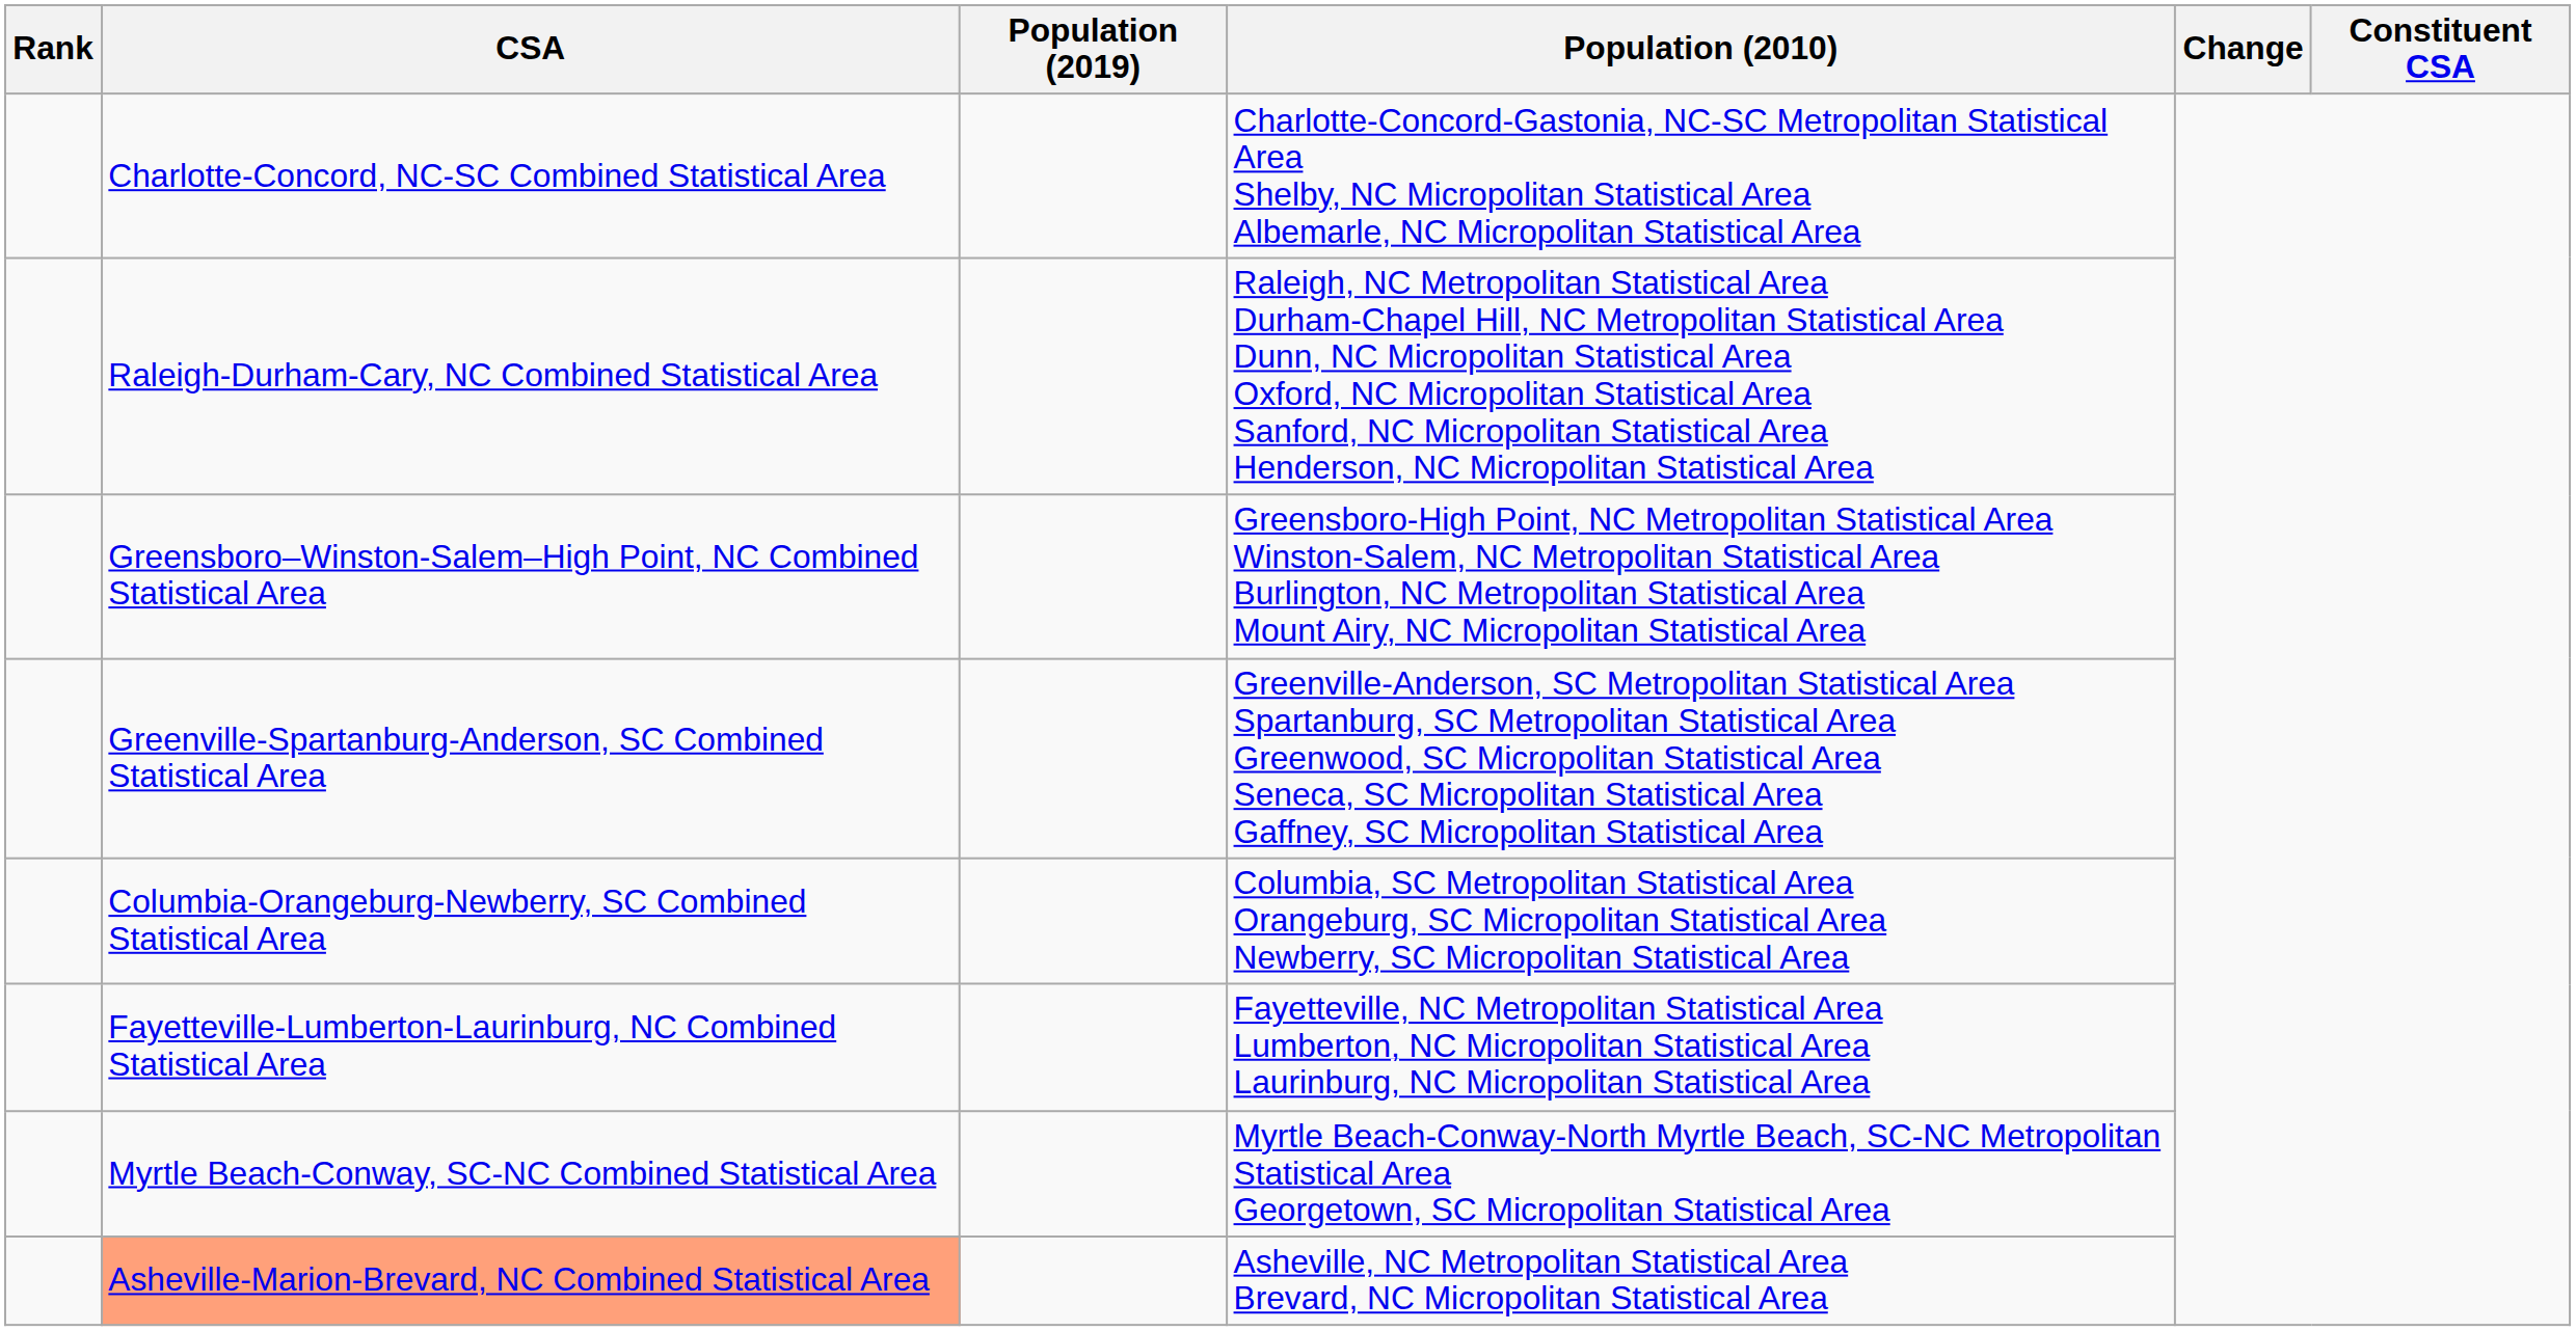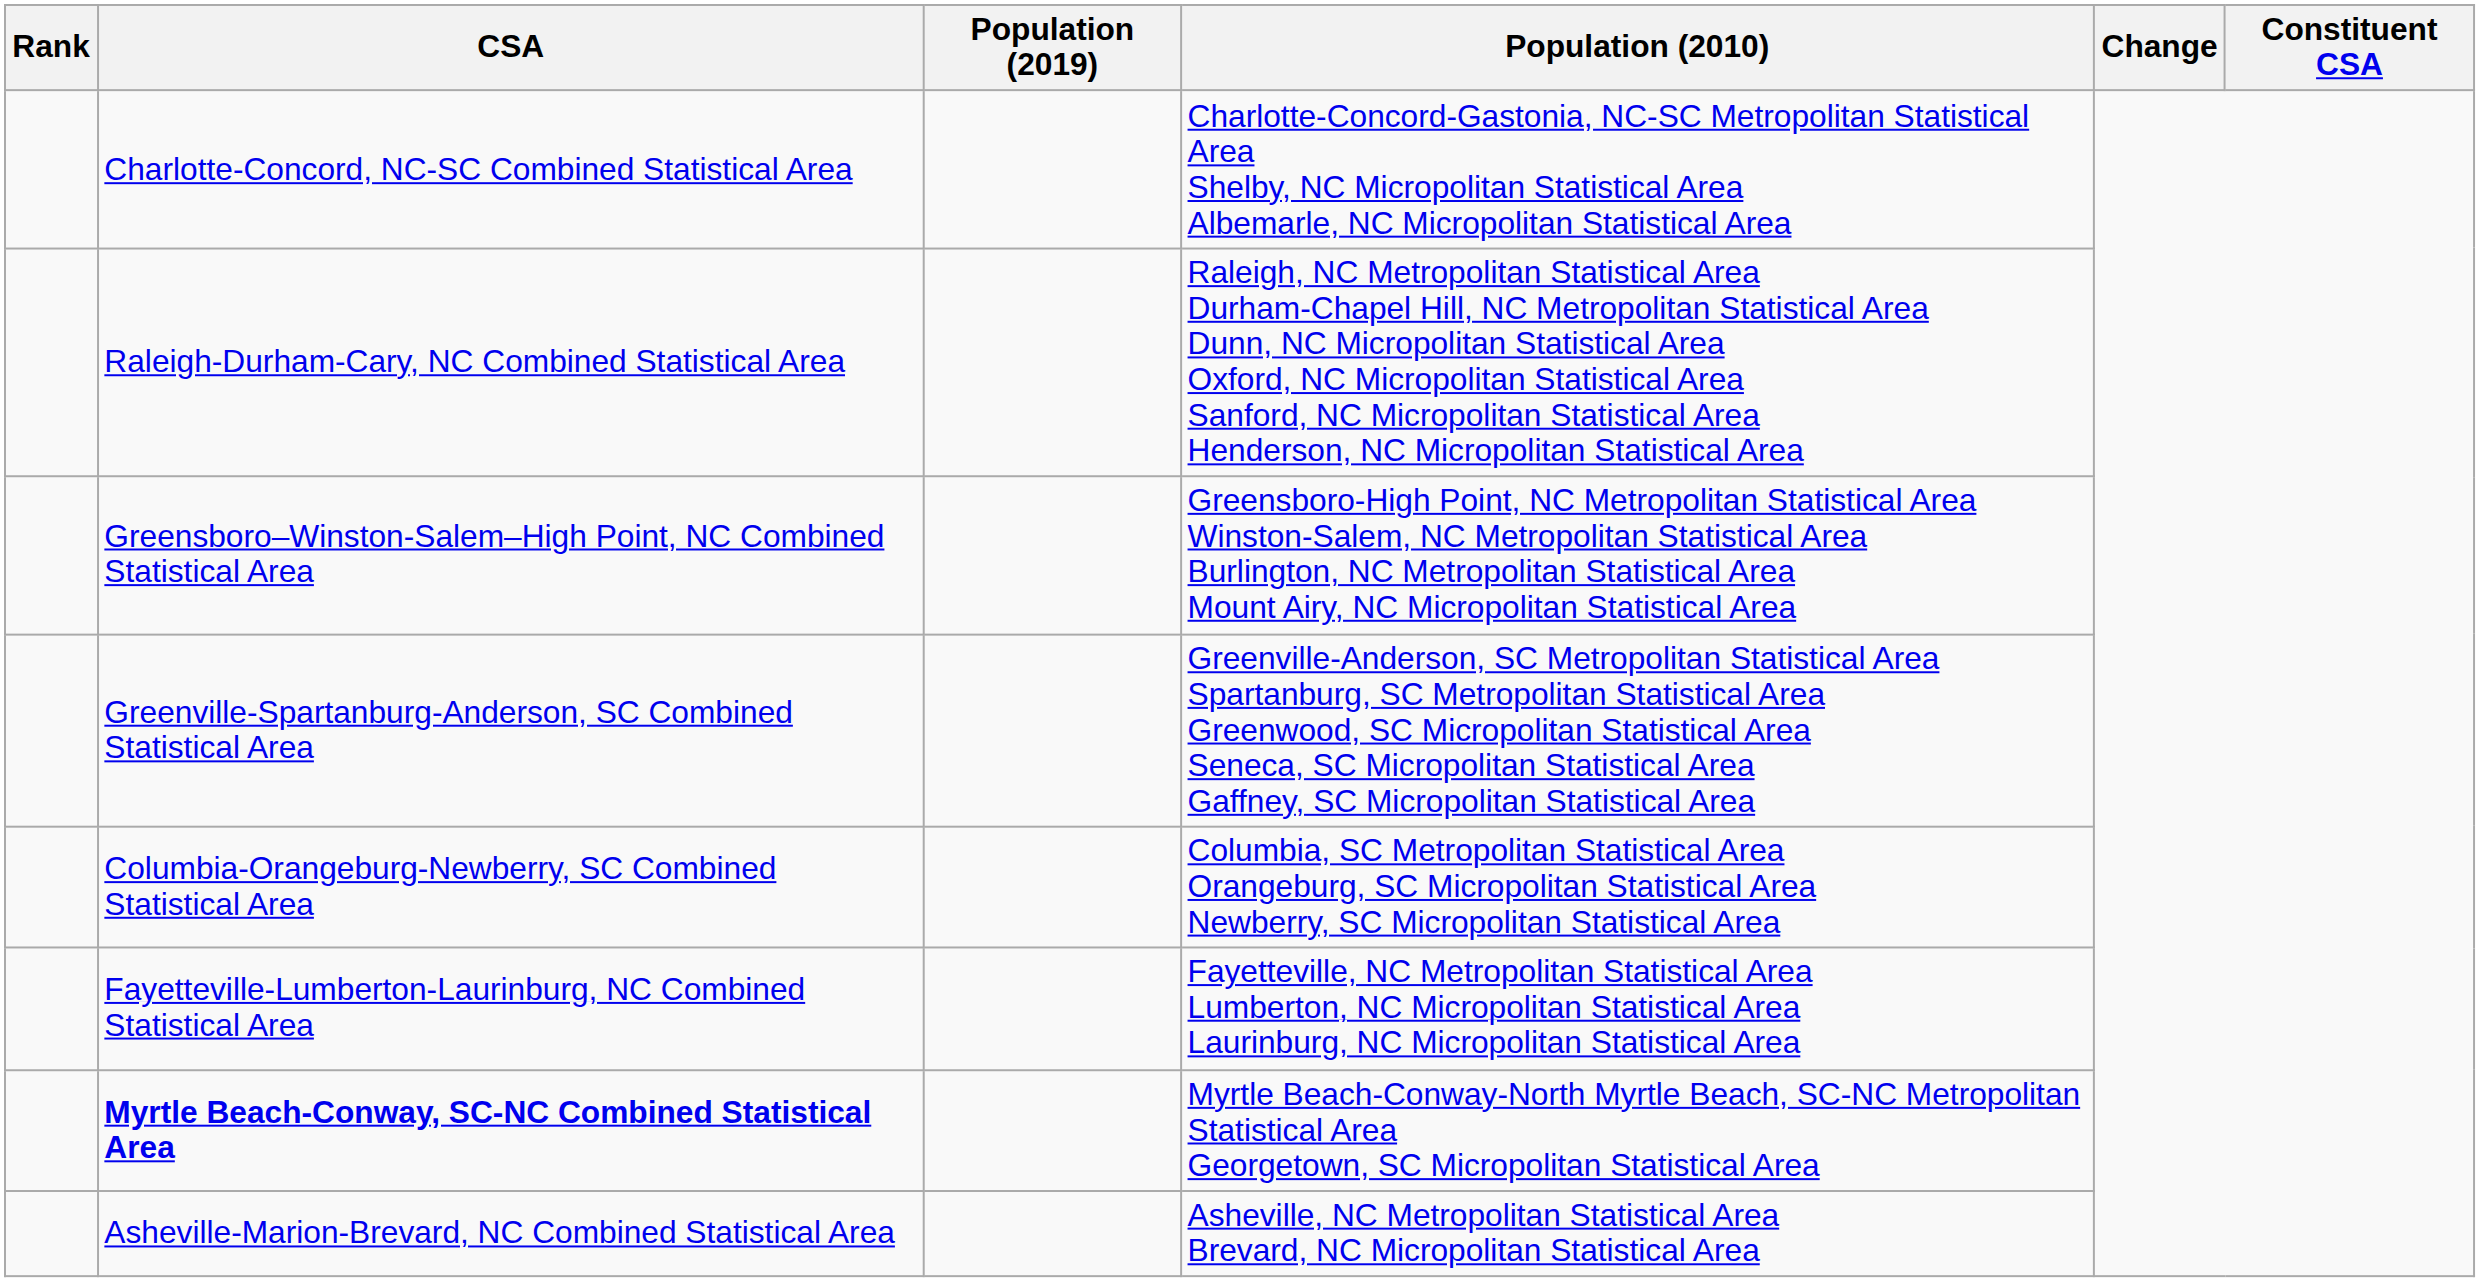row 8 | CSA: normal -> bold
row 9 | CSA: lightsalmon background -> no background
